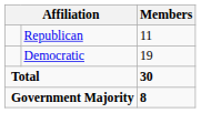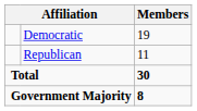rows swapped: Democratic <-> Republican
